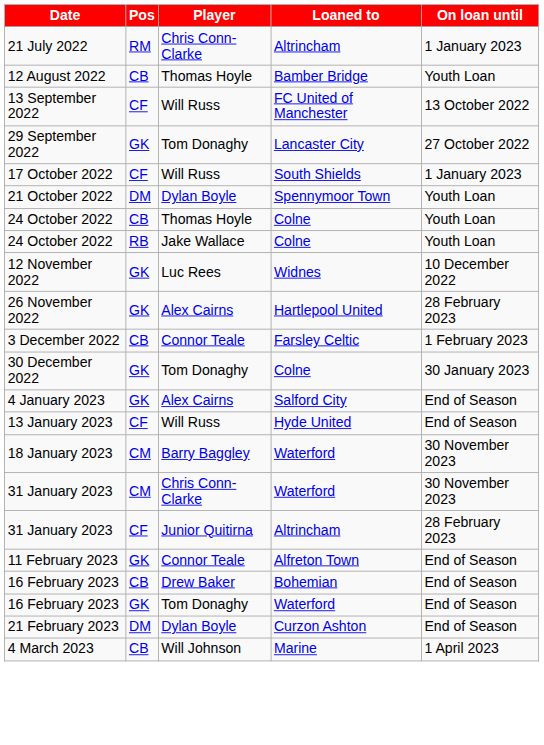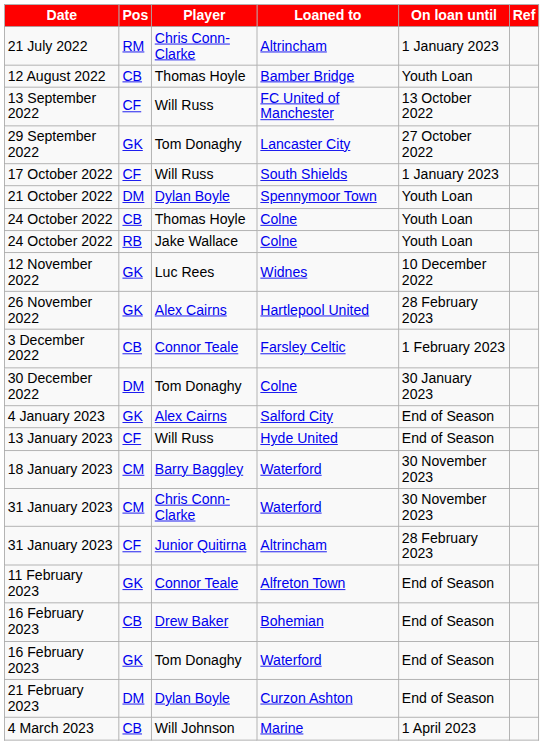+ column: Ref
30 December 2022 | Pos: GK -> DM
